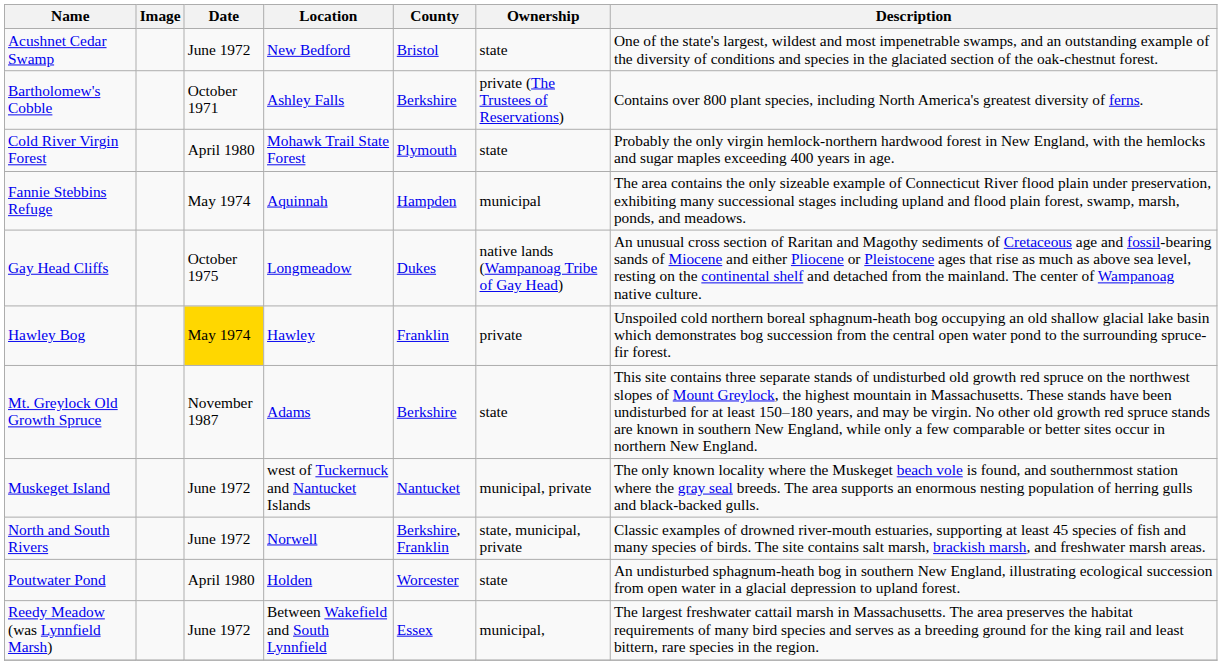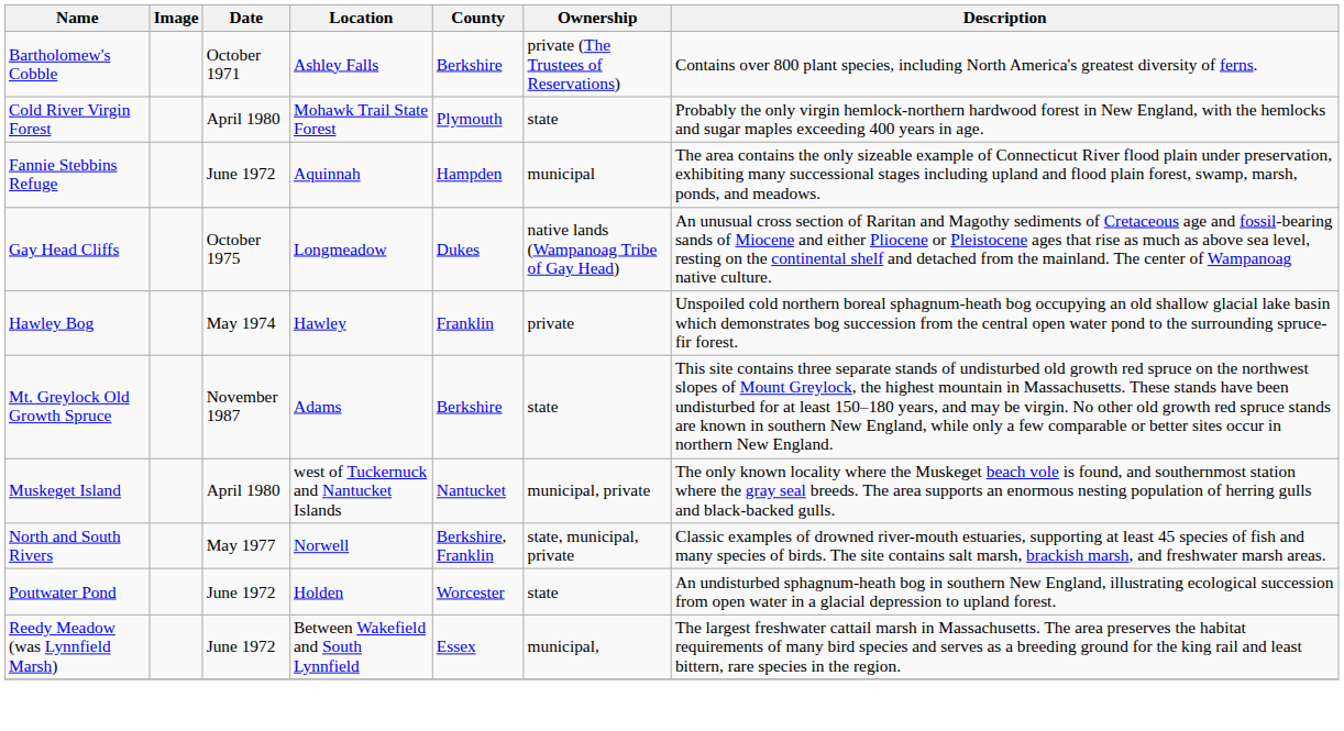- row: Acushnet Cedar Swamp | June 1972 | New Bedford | Bristol | state | One of the state's largest, wildest and most impenetrable swamps, and an outstanding example of the diversity of conditions and species in the glaciated section of the oak-chestnut forest.
Fannie Stebbins Refuge | Date: May 1974 -> June 1972
Hawley Bog | Date: gold background -> no background
Muskeget Island | Date: June 1972 -> April 1980
North and South Rivers | Date: June 1972 -> May 1977
Poutwater Pond | Date: April 1980 -> June 1972
